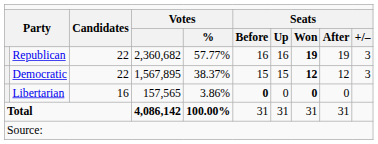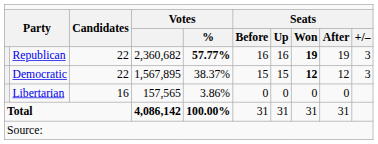Republican | column 5: normal -> bold
Libertarian | column 6: bold -> normal
Libertarian | column 8: bold -> normal
